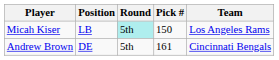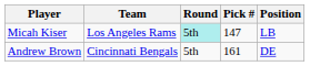columns swapped: Team <-> Position
Micah Kiser | Pick #: 150 -> 147
